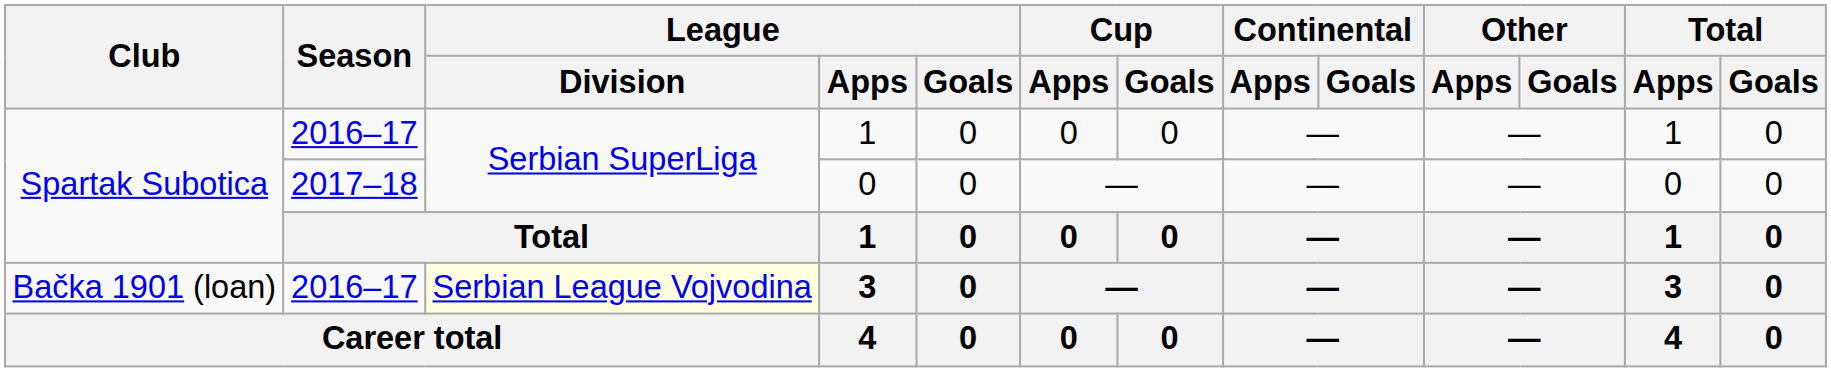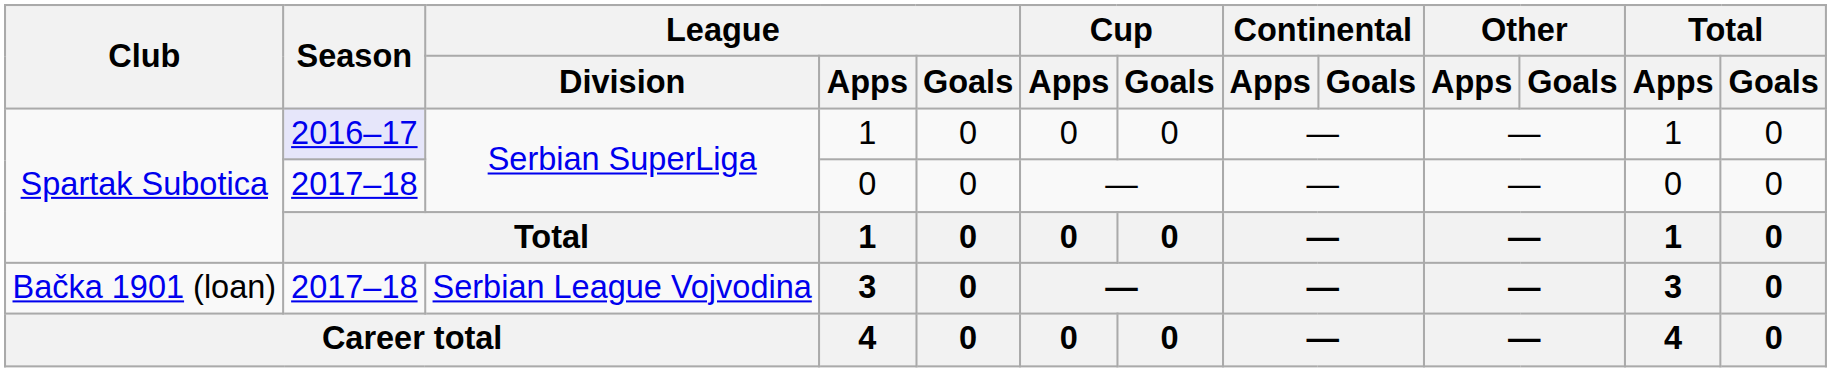row 3 | Season: no background -> lavender background
row 6 | Season: 2016–17 -> 2017–18
row 6 | League / Division: lightyellow background -> no background
